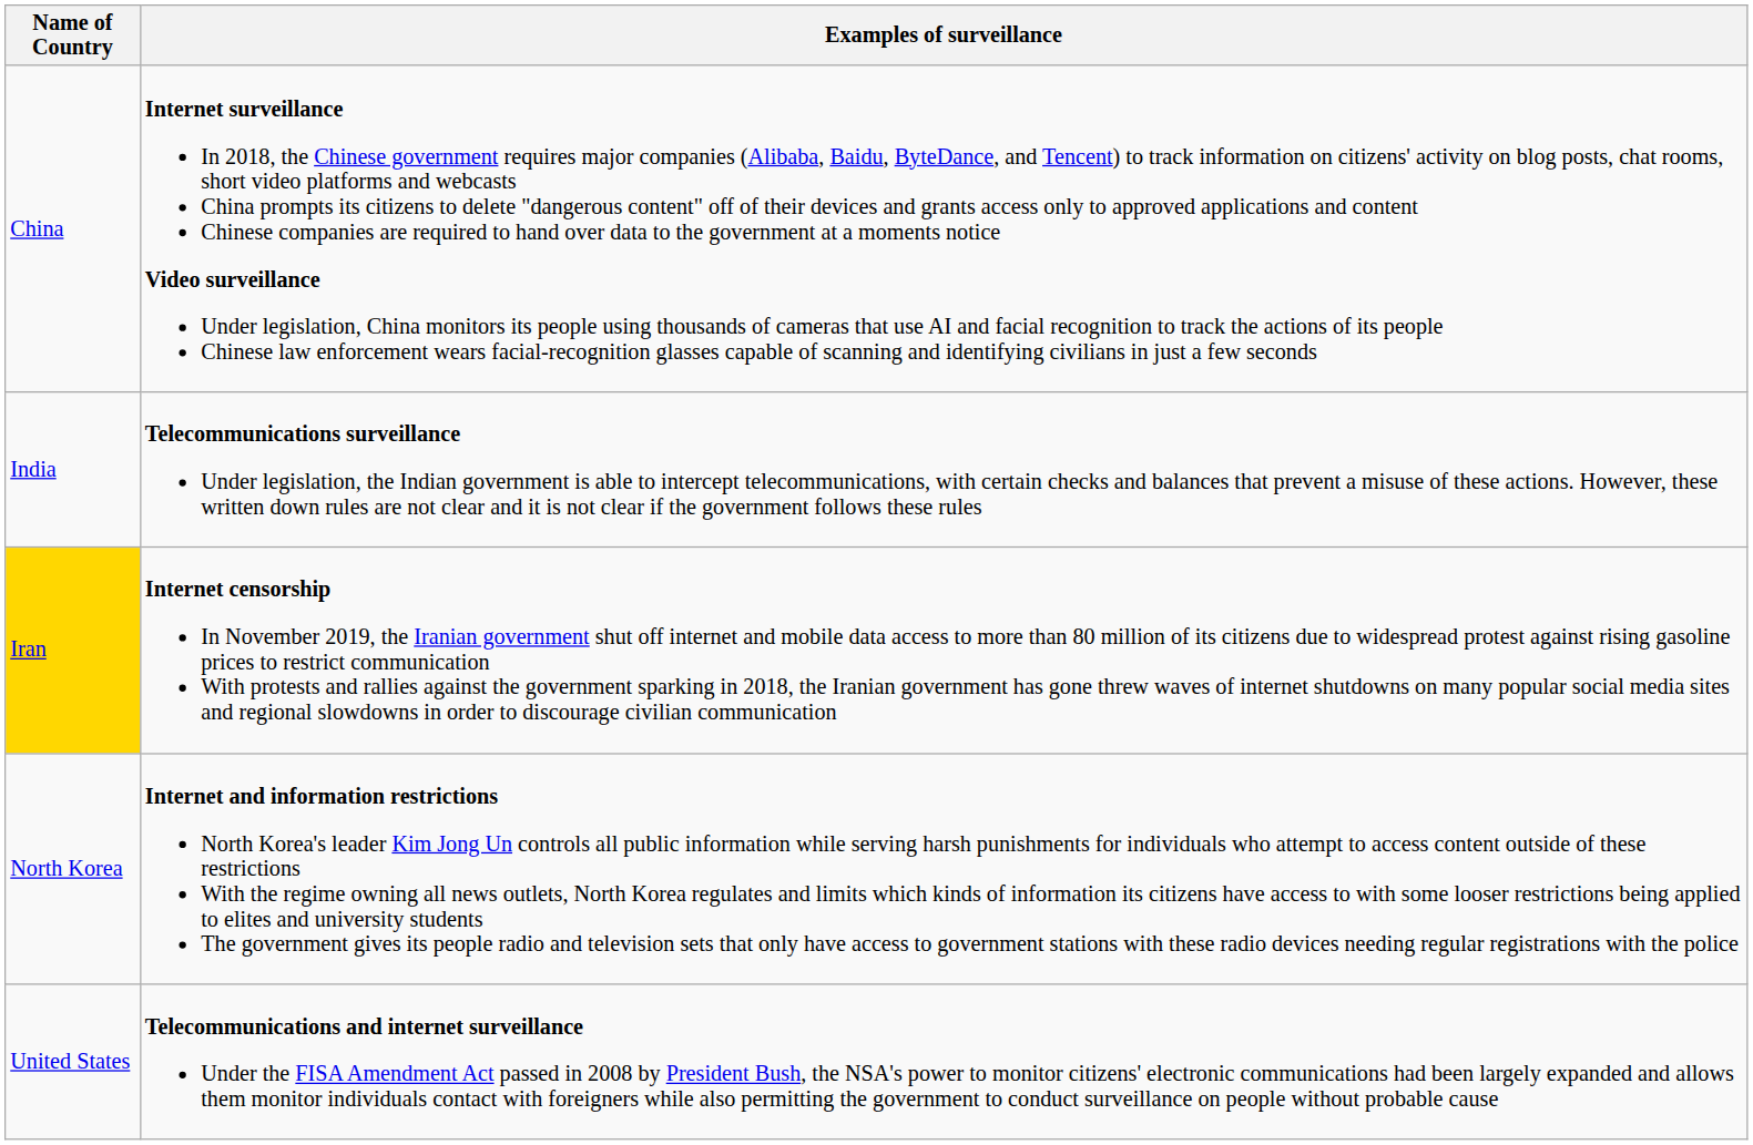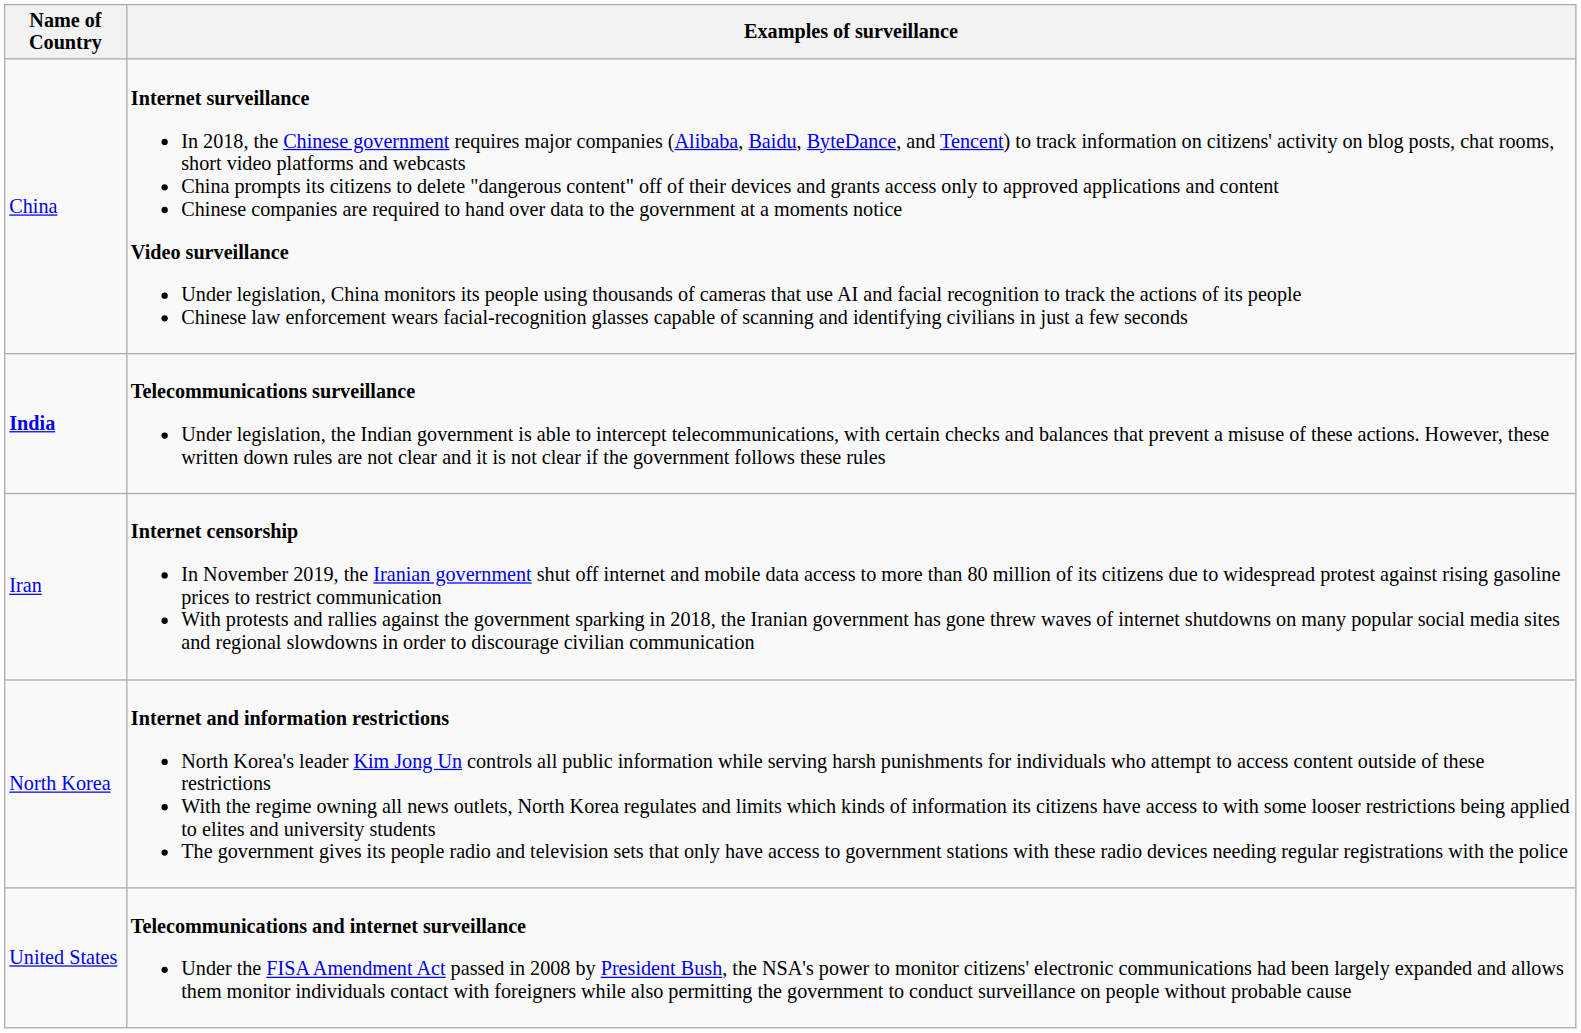India | Name of Country: normal -> bold
Iran | Name of Country: gold background -> no background
